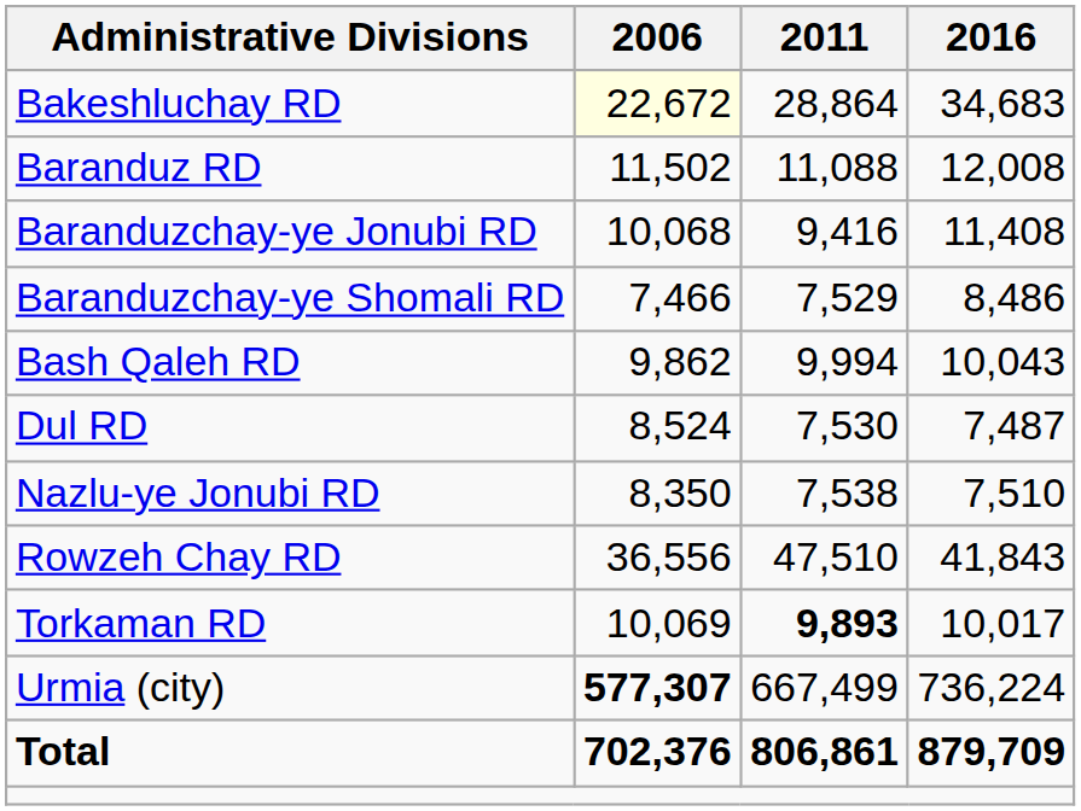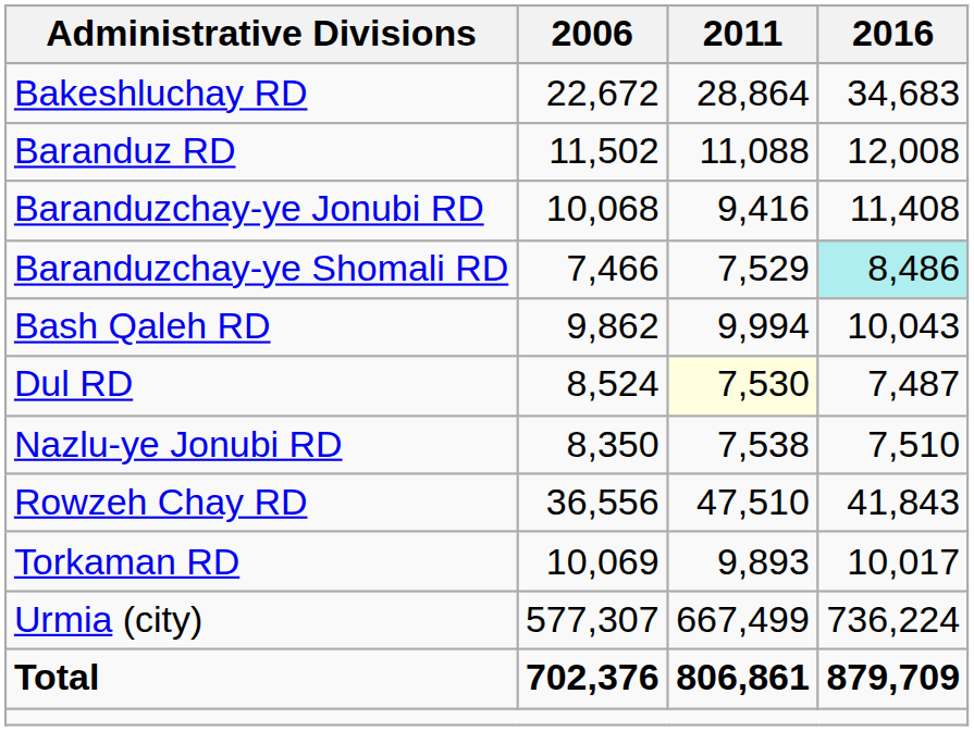Bakeshluchay RD | 2006: lightyellow background -> no background
Baranduzchay-ye Shomali RD | 2016: no background -> paleturquoise background
Dul RD | 2011: no background -> lightyellow background
Torkaman RD | 2011: bold -> normal
Urmia (city) | 2006: bold -> normal
